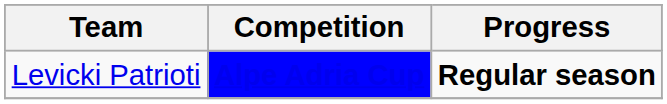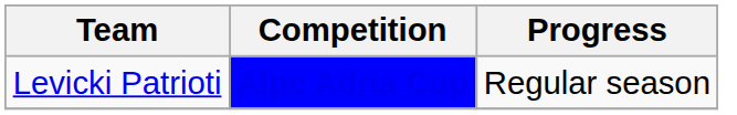Levicki Patrioti | Progress: bold -> normal
